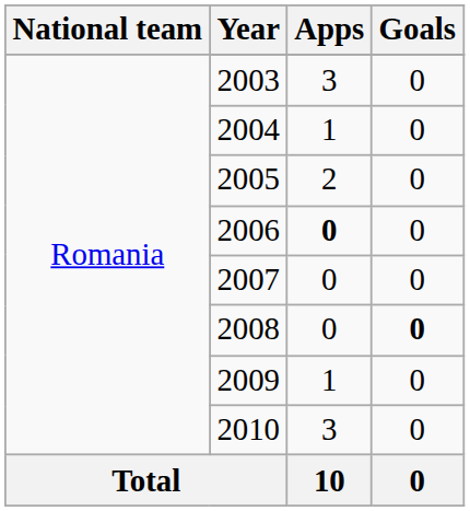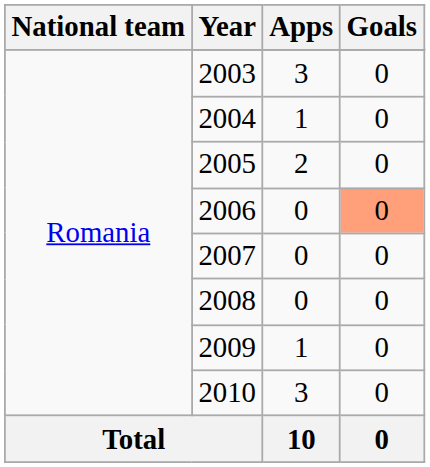2006 | Apps: bold -> normal
2006 | Goals: no background -> lightsalmon background
2008 | Goals: bold -> normal
